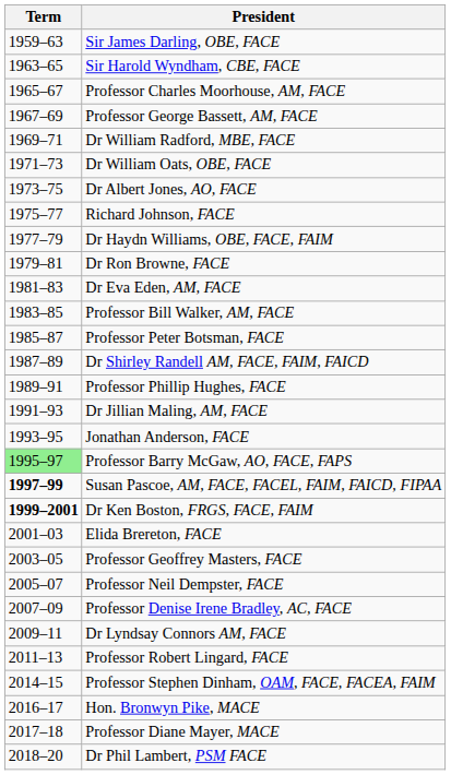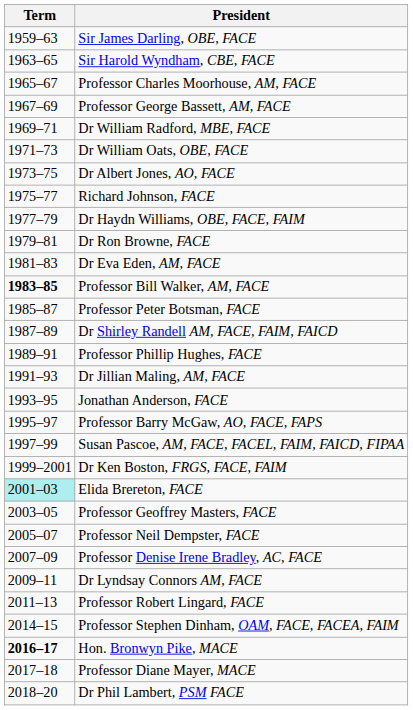Professor Bill Walker, AM, FACE | Term: normal -> bold
Professor Barry McGaw, AO, FACE, FAPS | Term: lightgreen background -> no background
Susan Pascoe, AM, FACE, FACEL, FAIM, FAICD, FIPAA | Term: bold -> normal
Dr Ken Boston, FRGS, FACE, FAIM | Term: bold -> normal
Elida Brereton, FACE | Term: no background -> paleturquoise background
Hon. Bronwyn Pike, MACE | Term: normal -> bold
